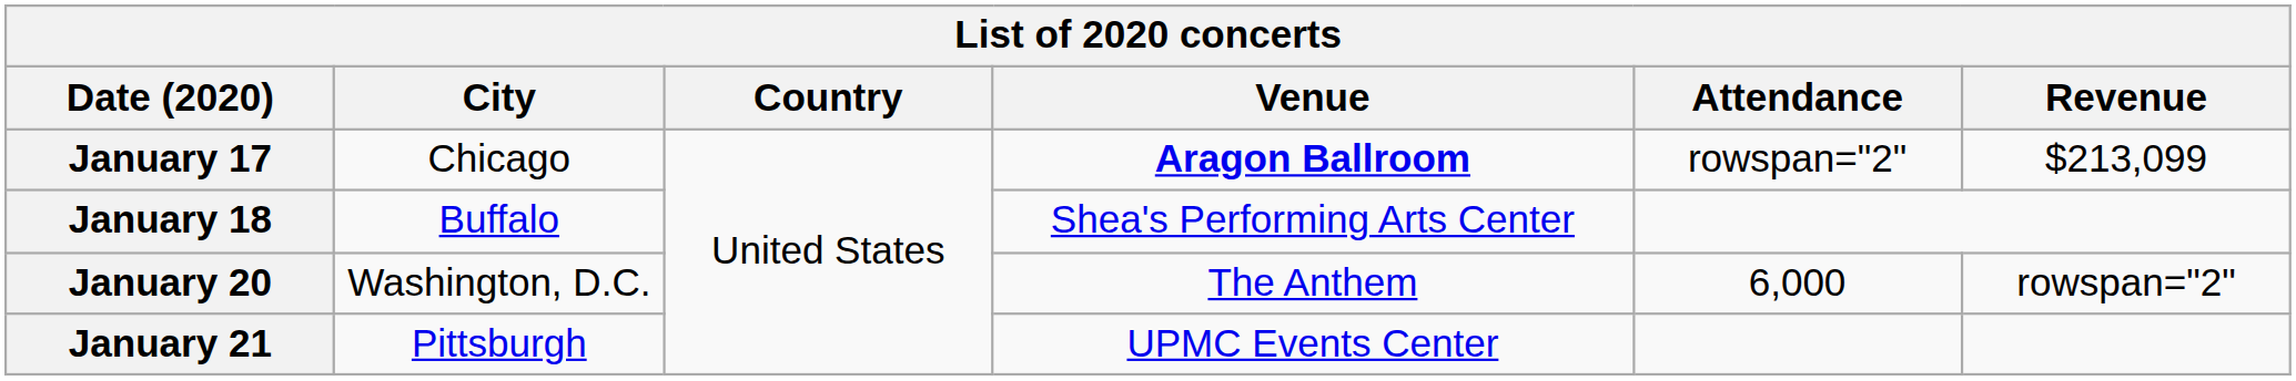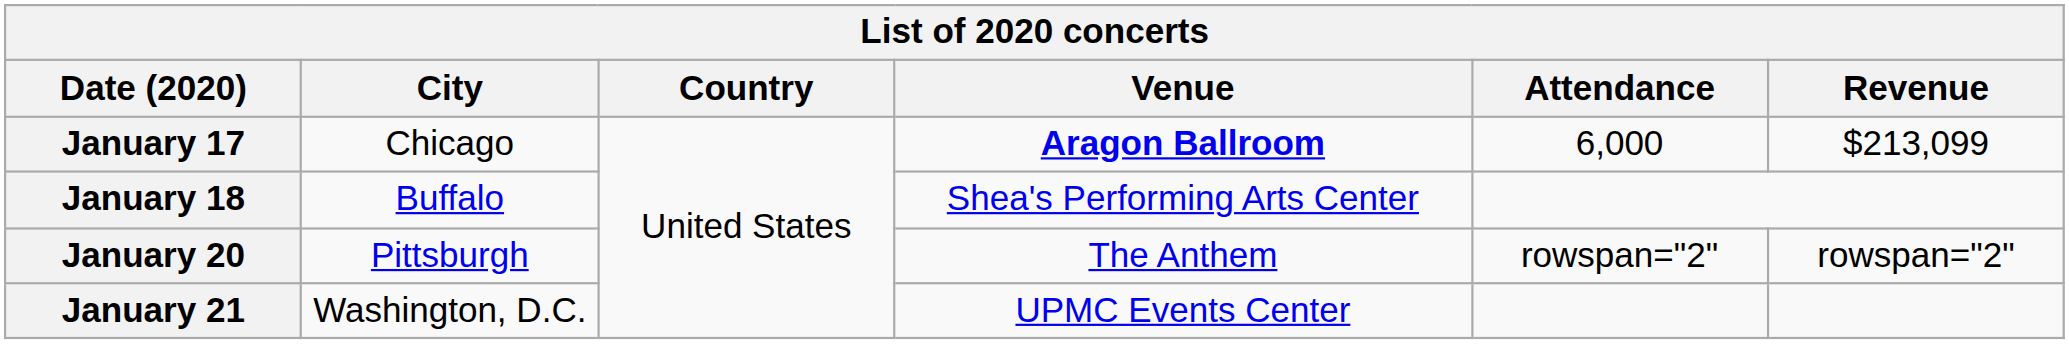January 17 | Attendance: rowspan="2" -> 6,000
January 20 | City: Washington, D.C. -> Pittsburgh
January 20 | Attendance: 6,000 -> rowspan="2"
January 21 | City: Pittsburgh -> Washington, D.C.
